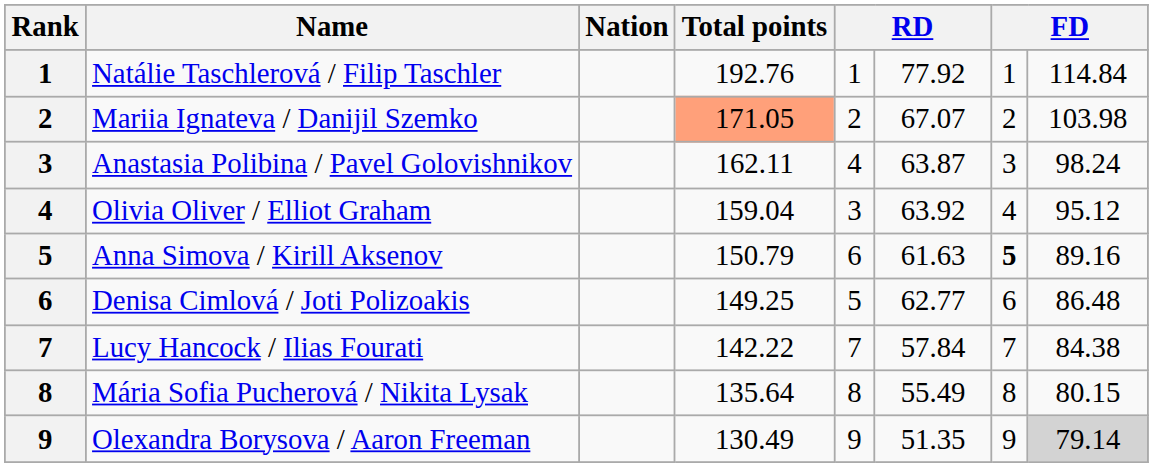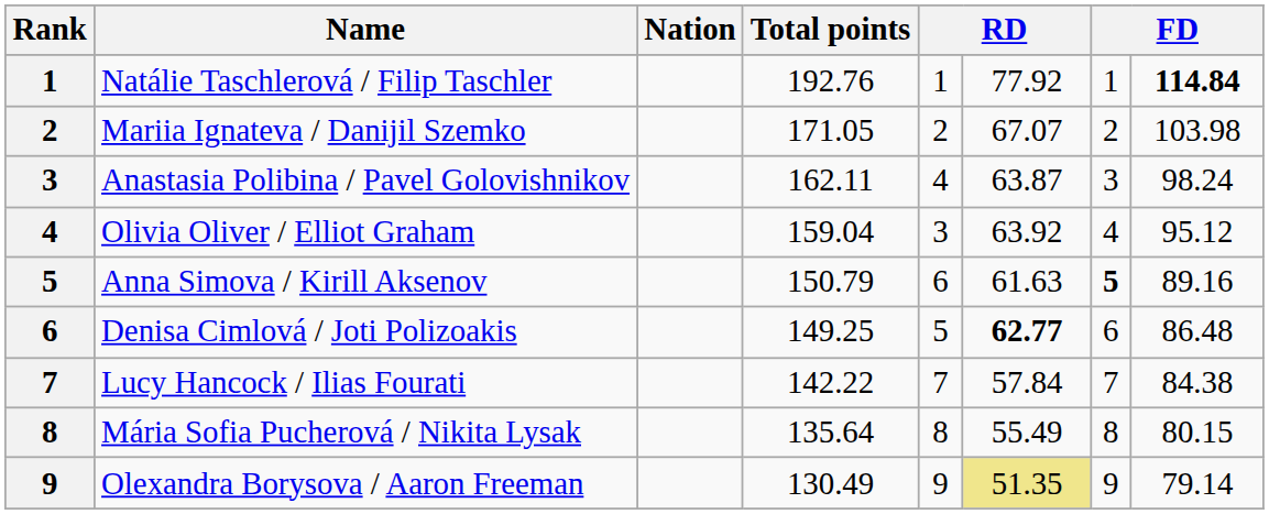Natálie Taschlerová / Filip Taschler | column 8: normal -> bold
Mariia Ignateva / Danijil Szemko | Total points: lightsalmon background -> no background
Denisa Cimlová / Joti Polizoakis | column 6: normal -> bold
Olexandra Borysova / Aaron Freeman | column 6: no background -> khaki background
Olexandra Borysova / Aaron Freeman | column 8: lightgrey background -> no background
